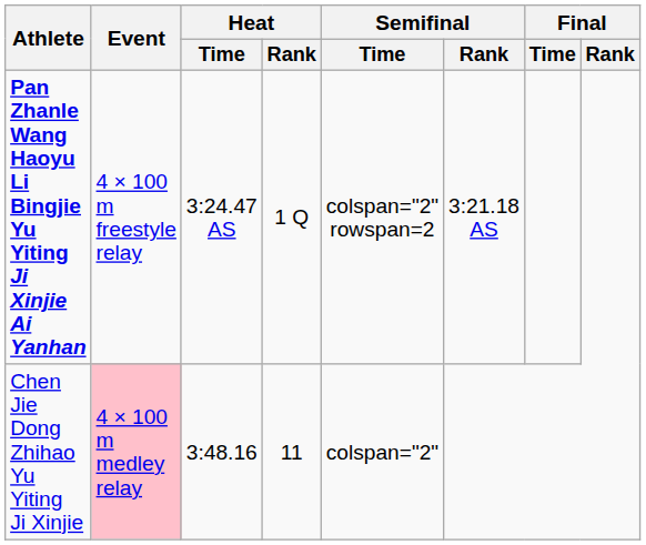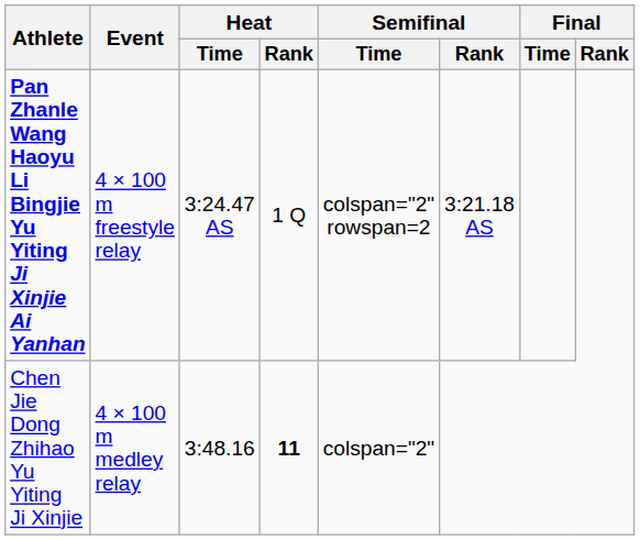Chen Jie Dong Zhihao Yu Yiting Ji Xinjie | Event: pink background -> no background
Chen Jie Dong Zhihao Yu Yiting Ji Xinjie | Heat / Rank: normal -> bold
